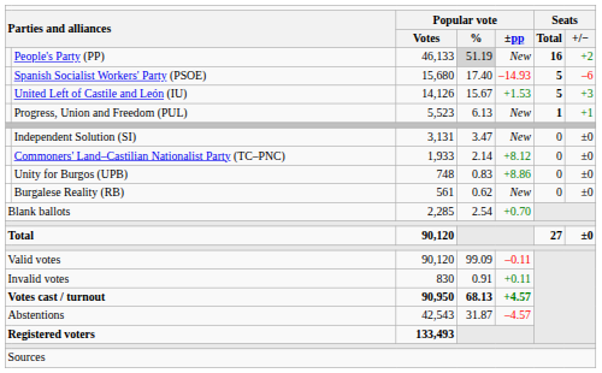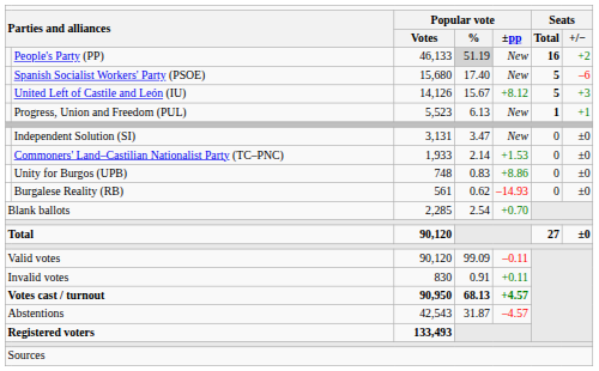Spanish Socialist Workers' Party (PSOE) | column 5: –14.93 -> New
United Left of Castile and León (IU) | column 5: +1.53 -> +8.12
Commoners' Land–Castilian Nationalist Party (TC–PNC) | column 5: +8.12 -> +1.53
Burgalese Reality (RB) | column 5: New -> –14.93
